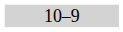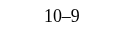row 1 | column 1: lightgrey background -> no background
